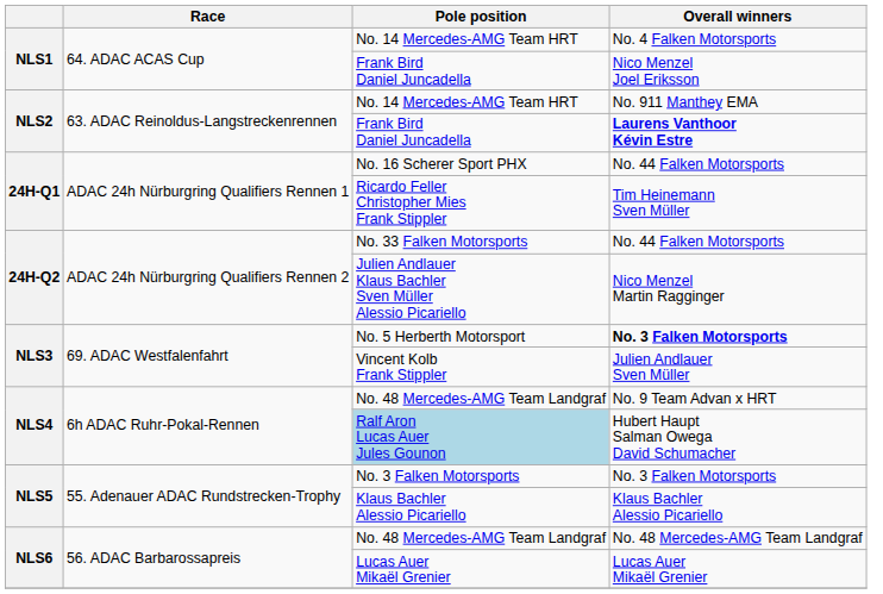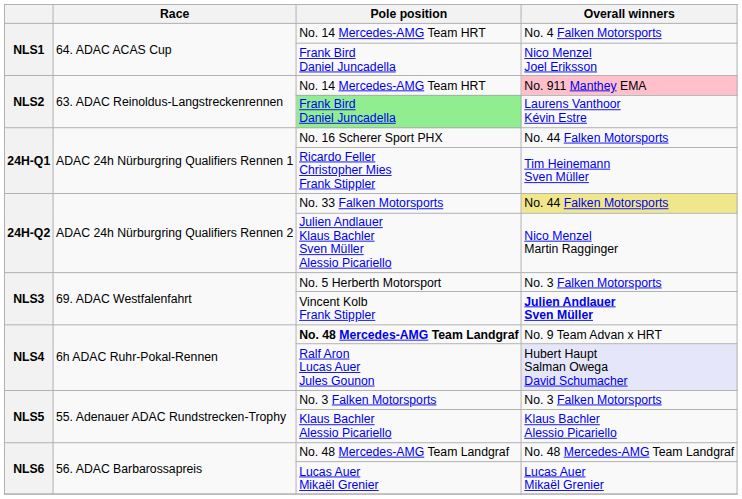No. 911 Manthey EMA | Overall winners: no background -> pink background
Laurens Vanthoor Kévin Estre | Pole position: no background -> lightgreen background
Laurens Vanthoor Kévin Estre | Overall winners: bold -> normal
No. 33 Falken Motorsports / No. 44 Falken Motorsports | Overall winners: no background -> khaki background
No. 5 Herberth Motorsport / No. 3 Falken Motorsports | Overall winners: bold -> normal
Julien Andlauer Sven Müller | Overall winners: normal -> bold
No. 9 Team Advan x HRT | Pole position: normal -> bold
Hubert Haupt Salman Owega David Schumacher | Pole position: lightblue background -> no background
Hubert Haupt Salman Owega David Schumacher | Overall winners: no background -> lavender background
